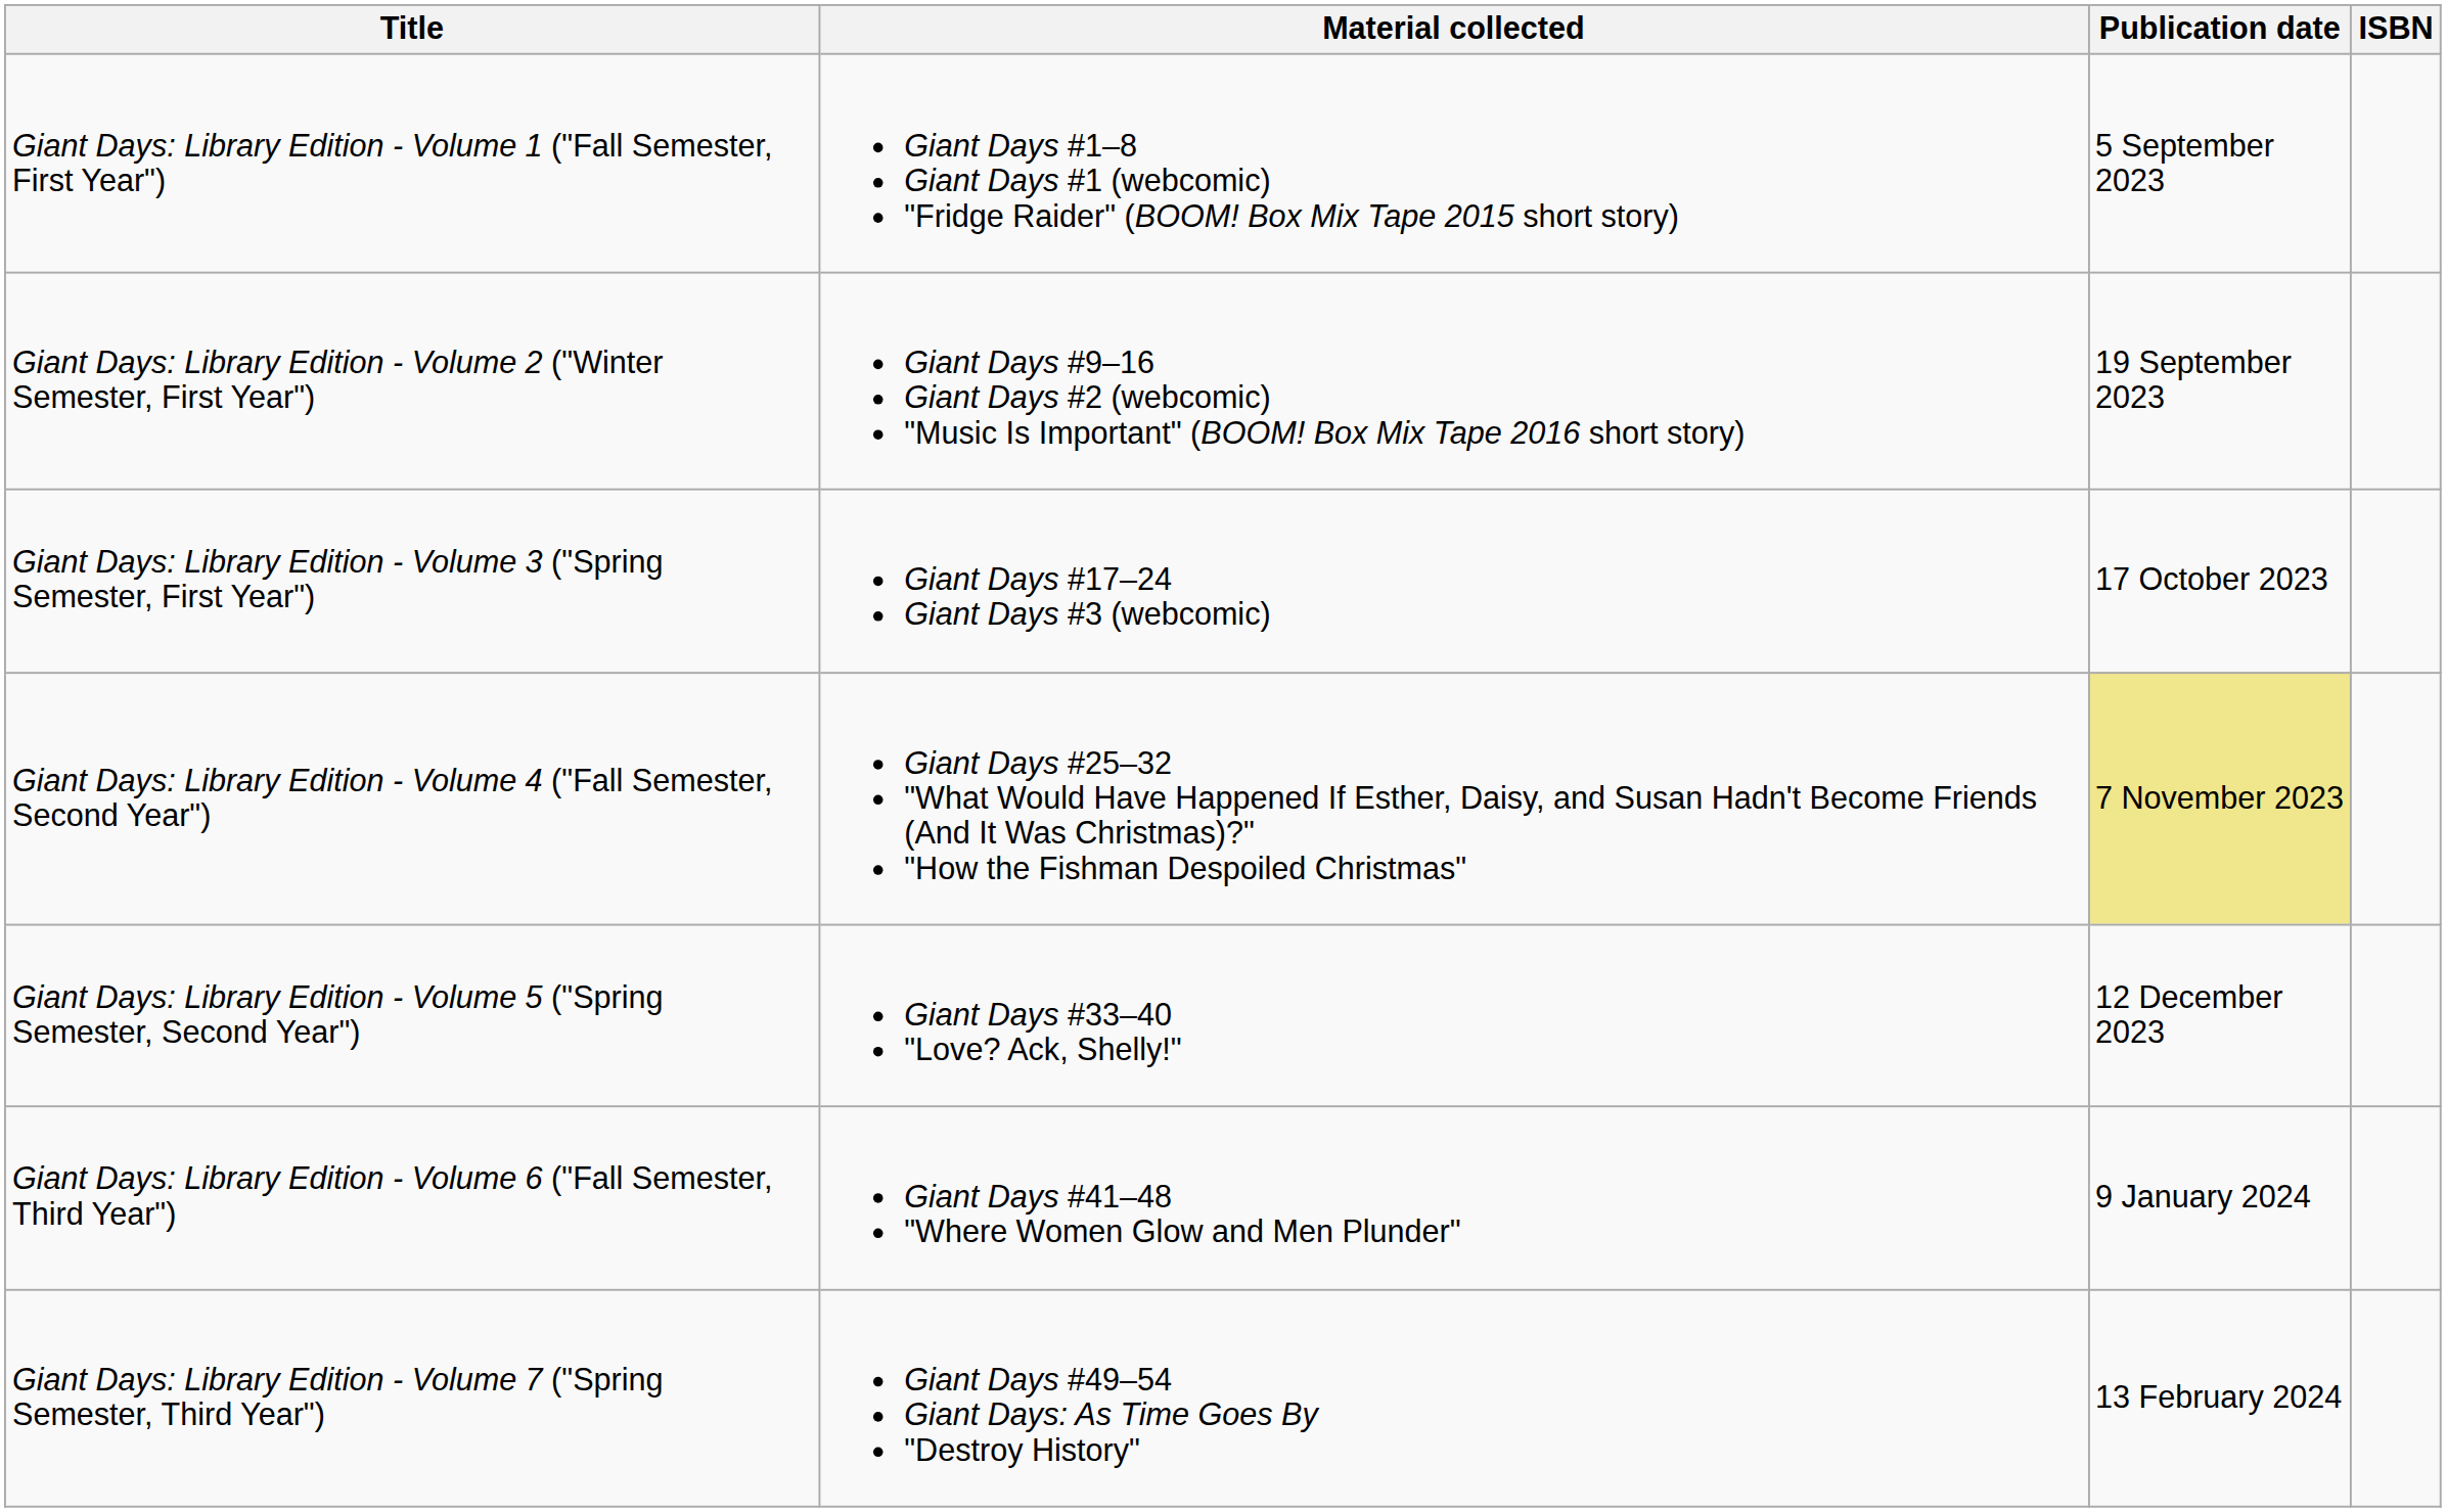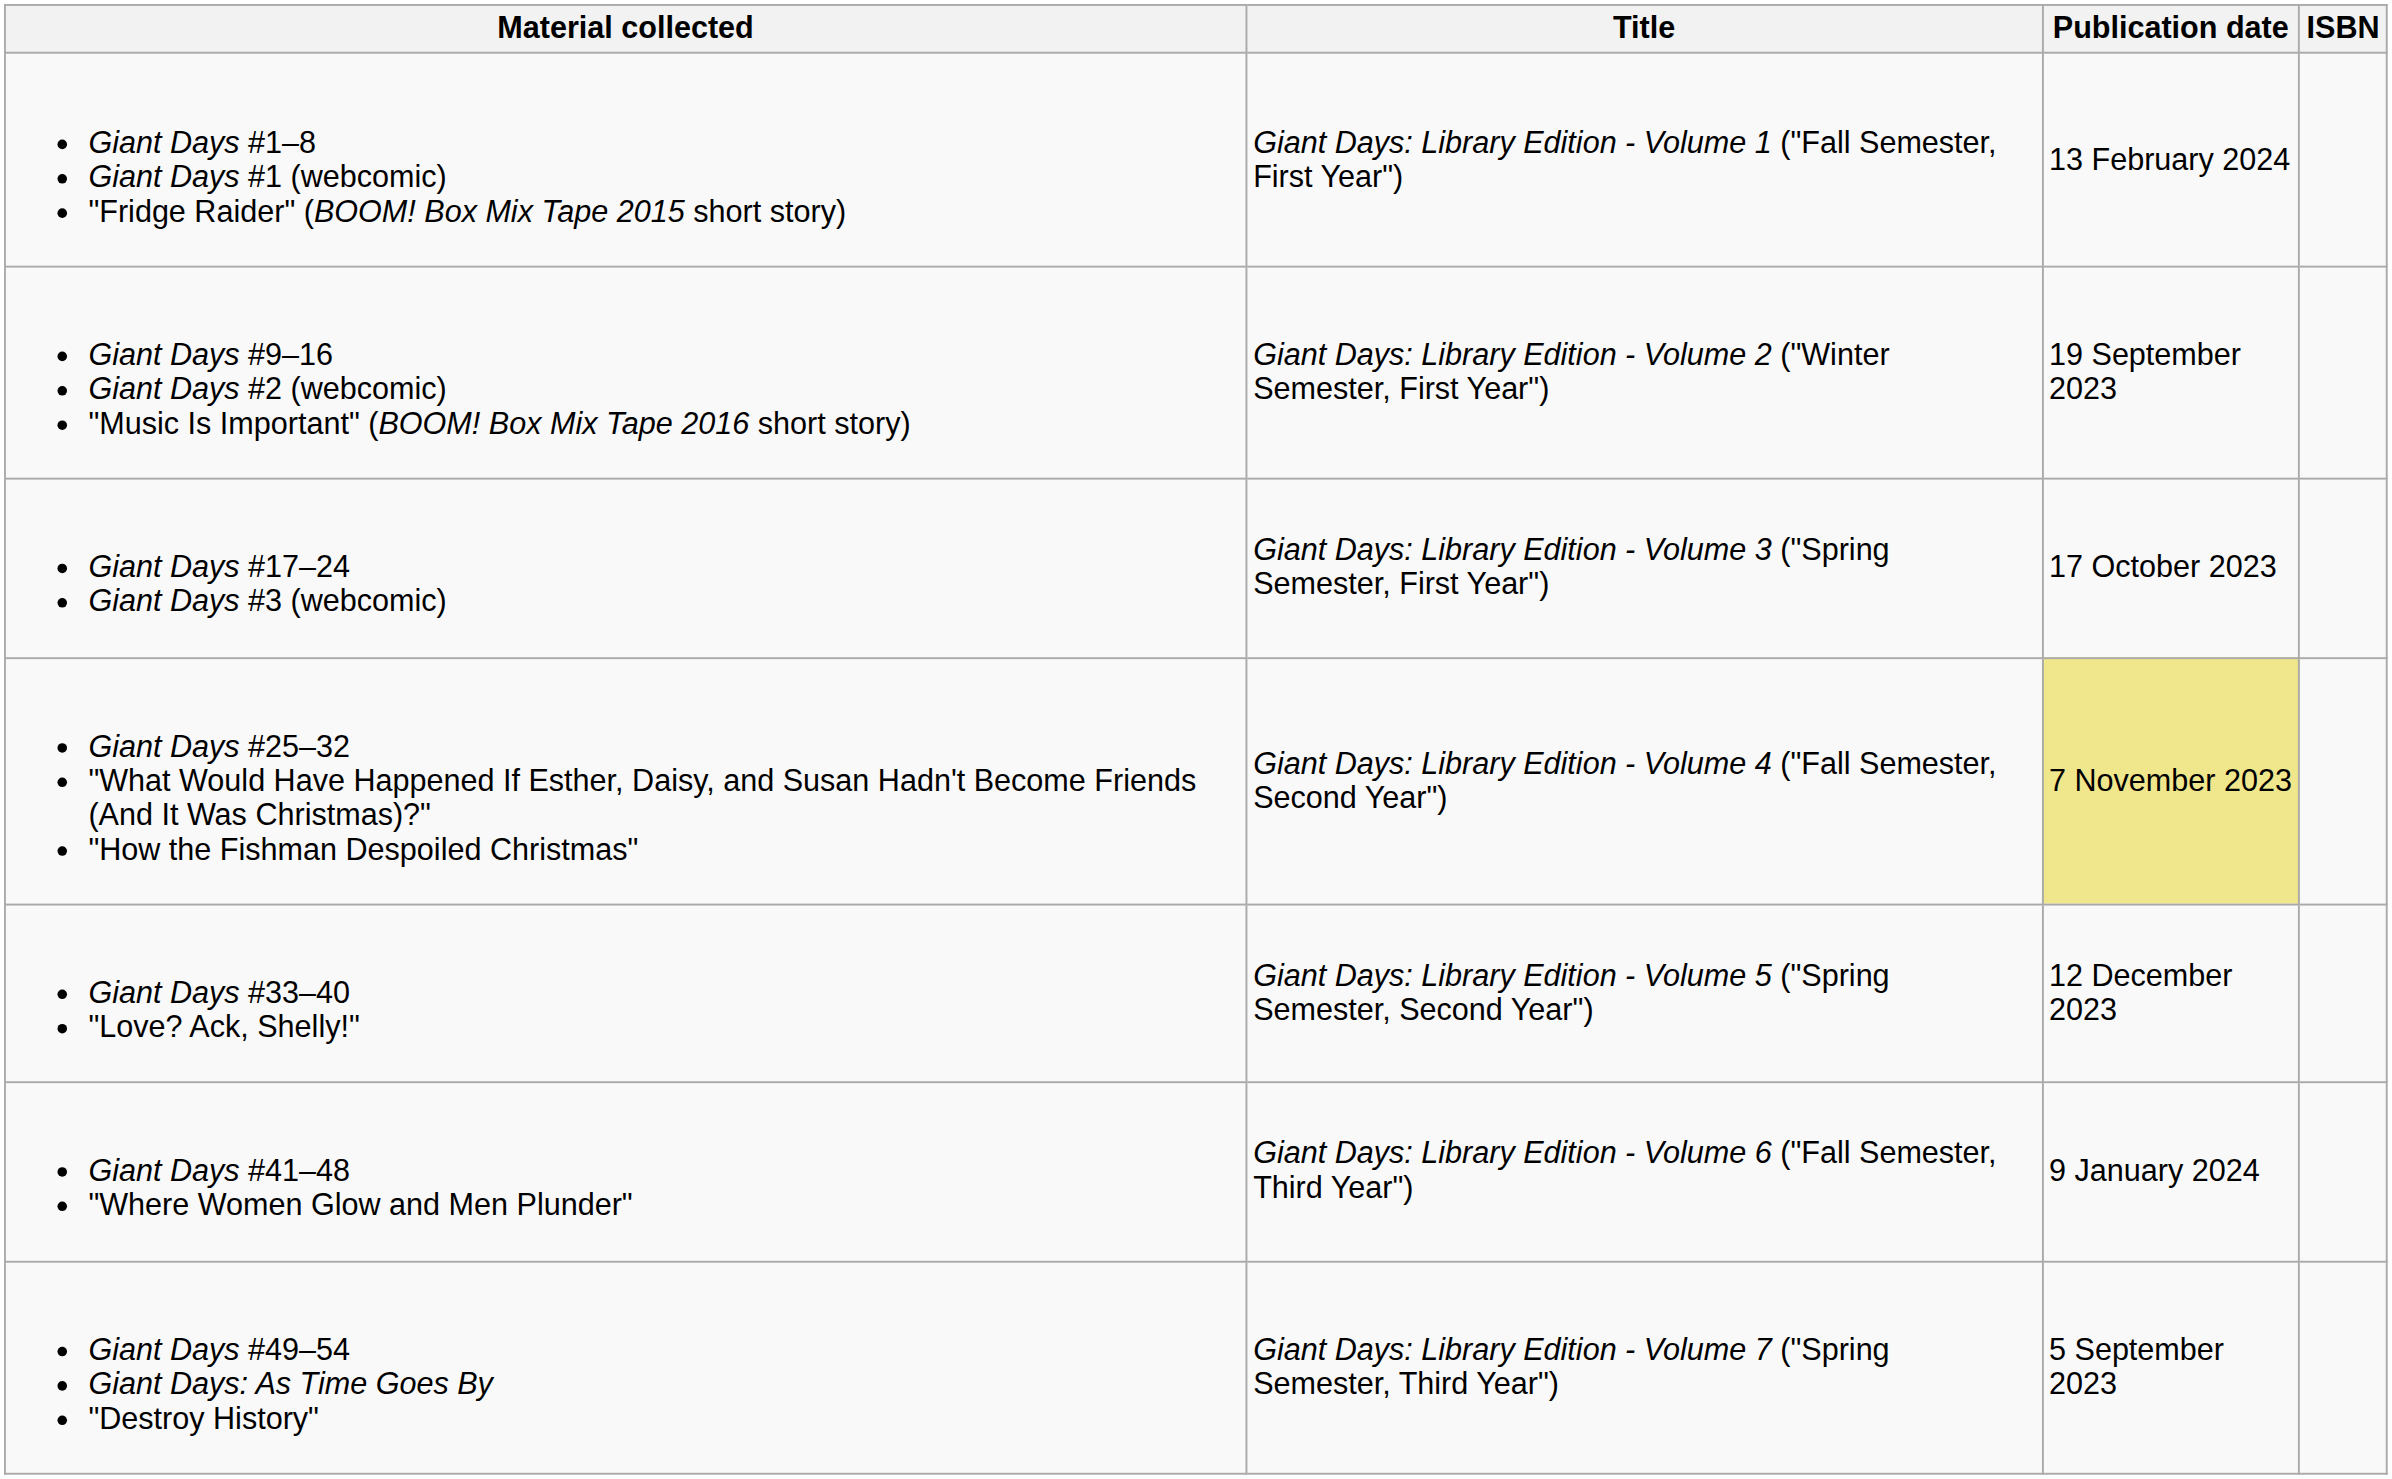columns swapped: Title <-> Material collected
row 2 | Publication date: 5 September 2023 -> 13 February 2024
row 8 | Publication date: 13 February 2024 -> 5 September 2023
